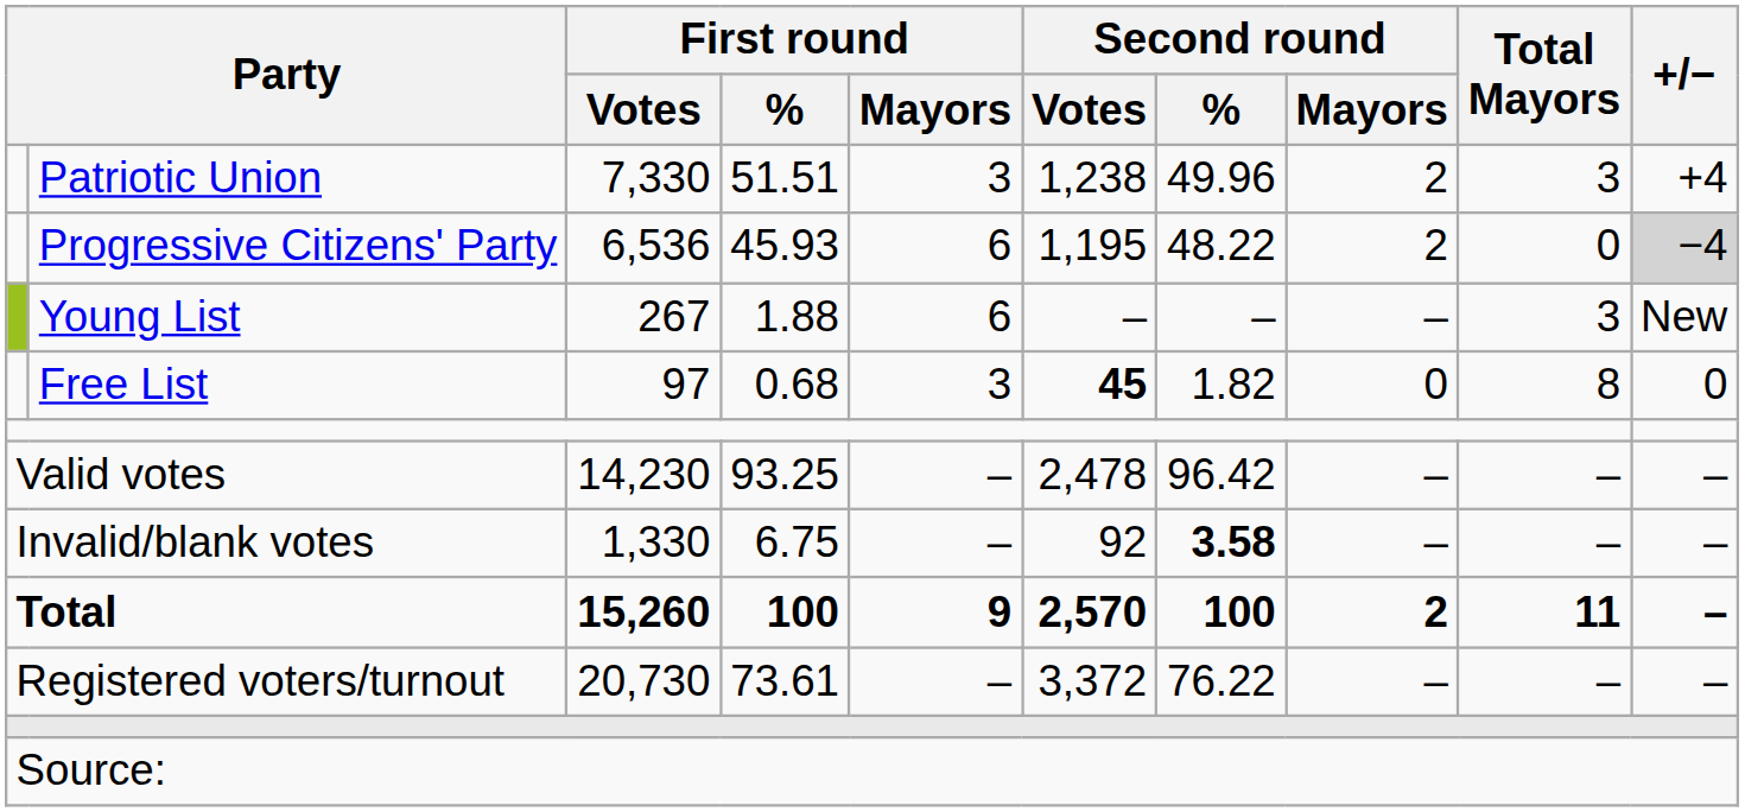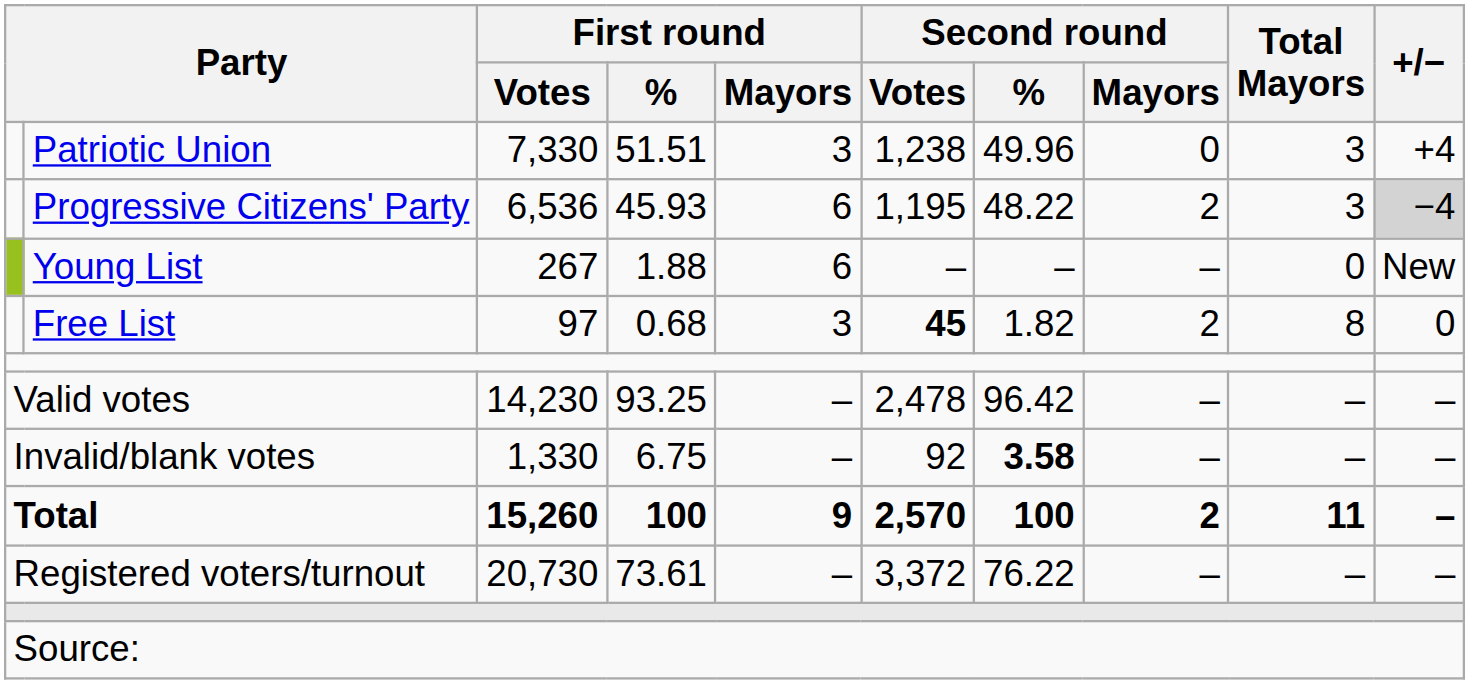Patriotic Union | Second round / Mayors: 2 -> 0
Progressive Citizens' Party | Total Mayors: 0 -> 3
Young List | Total Mayors: 3 -> 0
Free List | Second round / Mayors: 0 -> 2
